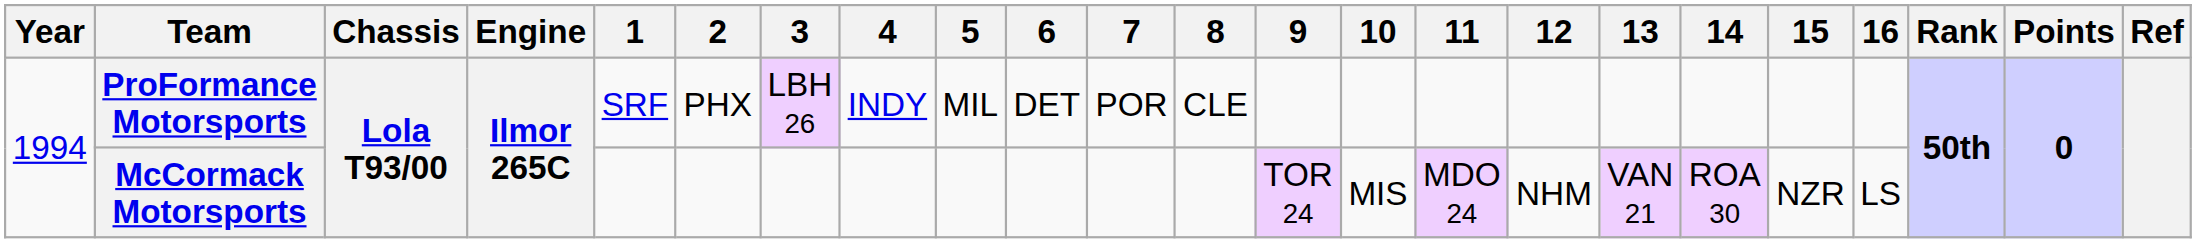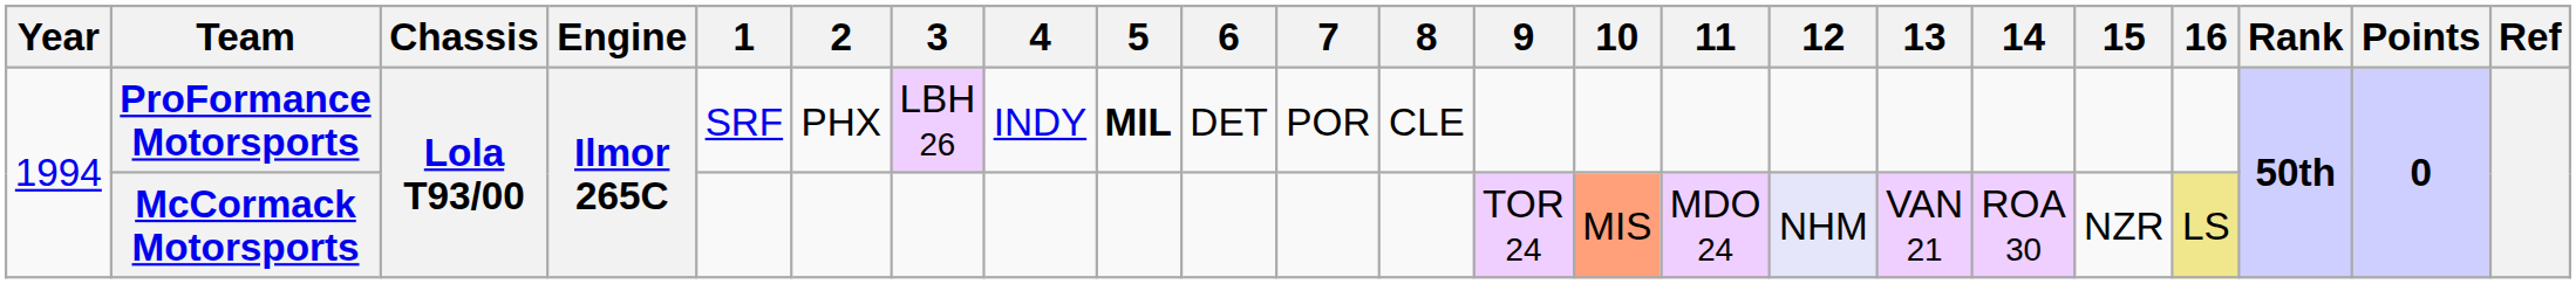ProFormance Motorsports | 5: normal -> bold
McCormack Motorsports | 10: no background -> lightsalmon background
McCormack Motorsports | 12: no background -> lavender background
McCormack Motorsports | 16: no background -> khaki background
